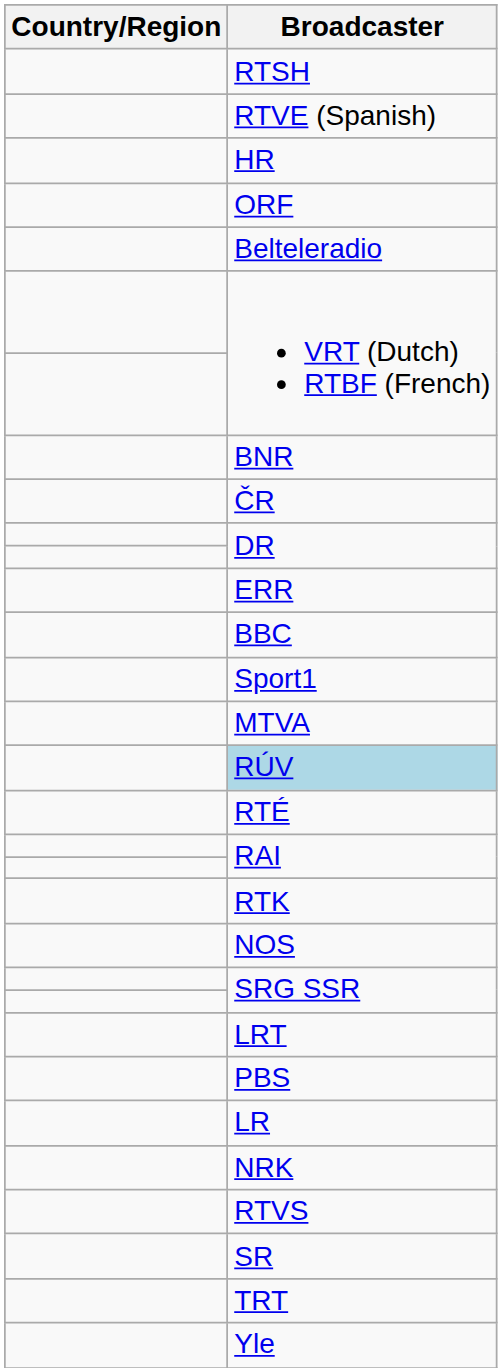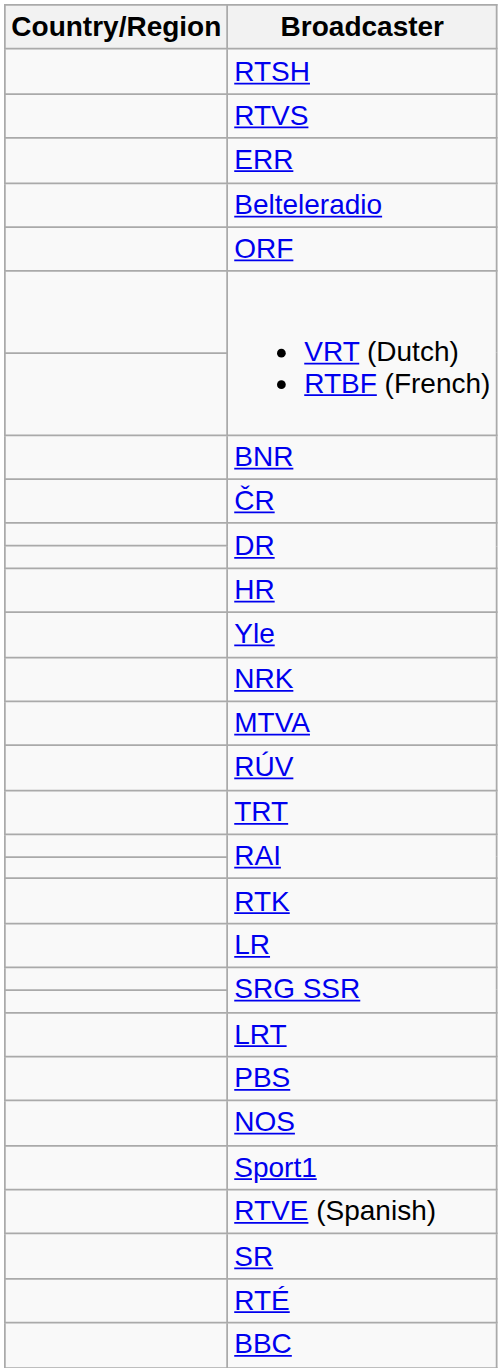row 3 | Broadcaster: RTVE (Spanish) -> RTVS
row 4 | Broadcaster: HR -> ERR
row 5 | Broadcaster: ORF -> Belteleradio
row 6 | Broadcaster: Belteleradio -> ORF
row 13 | Broadcaster: ERR -> HR
row 14 | Broadcaster: BBC -> Yle
row 15 | Broadcaster: Sport1 -> NRK
row 17 | Broadcaster: lightblue background -> no background
row 18 | Broadcaster: RTÉ -> TRT
row 22 | Broadcaster: NOS -> LR
row 27 | Broadcaster: LR -> NOS
row 28 | Broadcaster: NRK -> Sport1
row 29 | Broadcaster: RTVS -> RTVE (Spanish)
row 31 | Broadcaster: TRT -> RTÉ
row 32 | Broadcaster: Yle -> BBC
